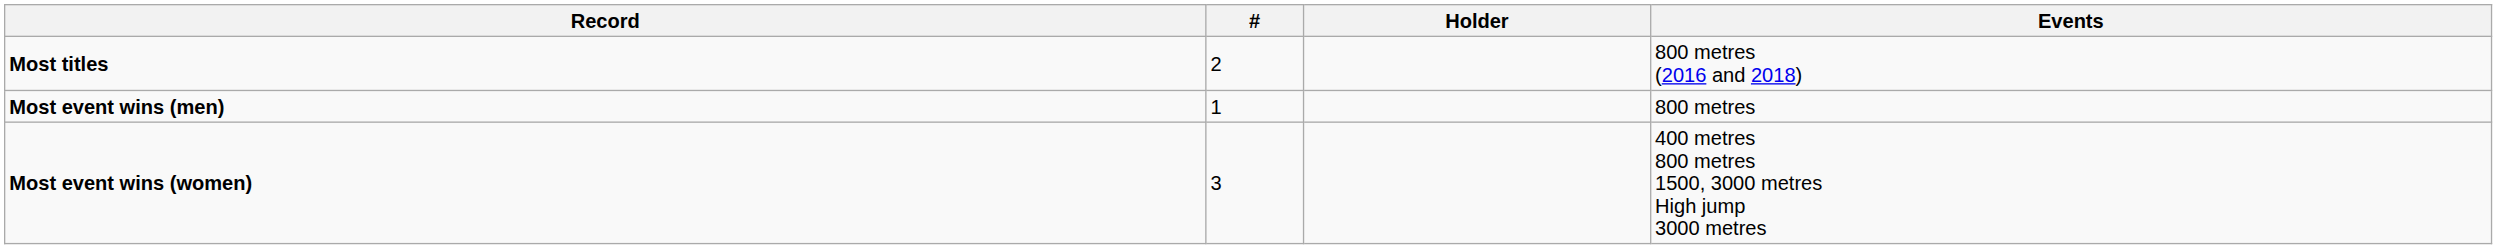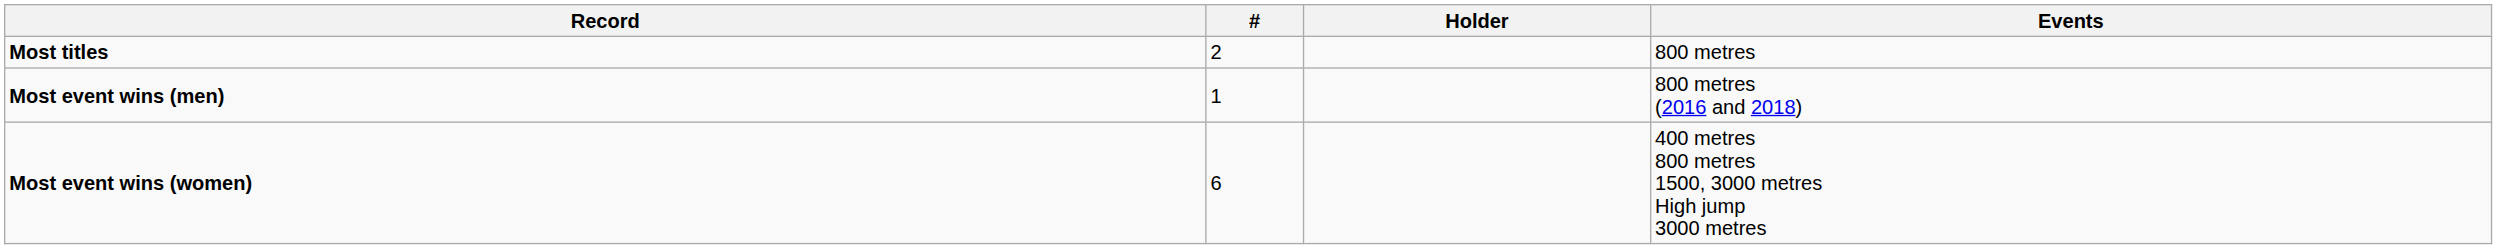Most titles | Events: 800 metres (2016 and 2018) -> 800 metres
Most event wins (men) | Events: 800 metres -> 800 metres (2016 and 2018)
Most event wins (women) | #: 3 -> 6
